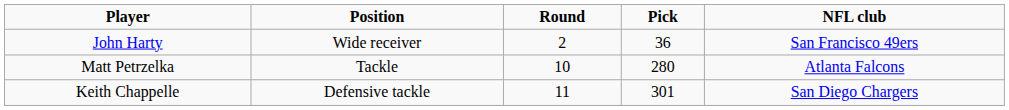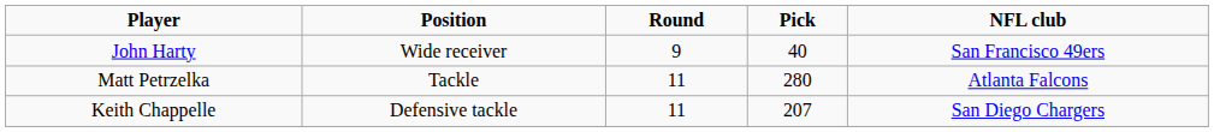John Harty | Round: 2 -> 9
John Harty | Pick: 36 -> 40
Matt Petrzelka | Round: 10 -> 11
Keith Chappelle | Pick: 301 -> 207
